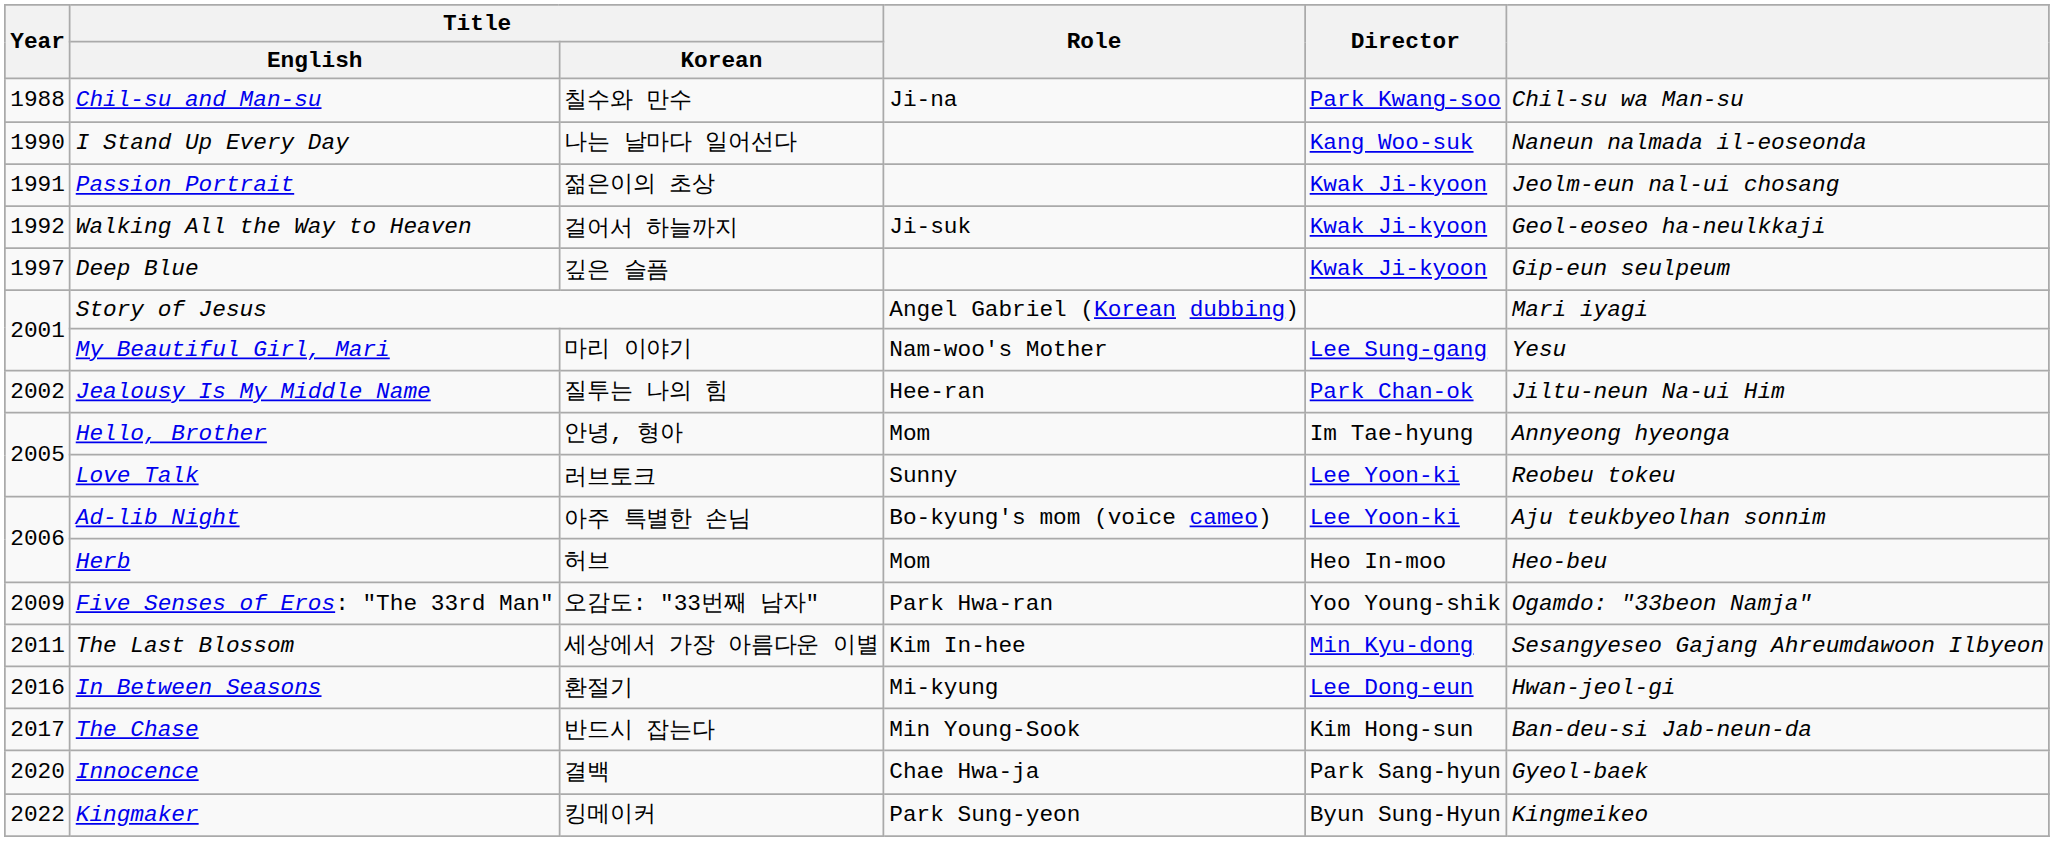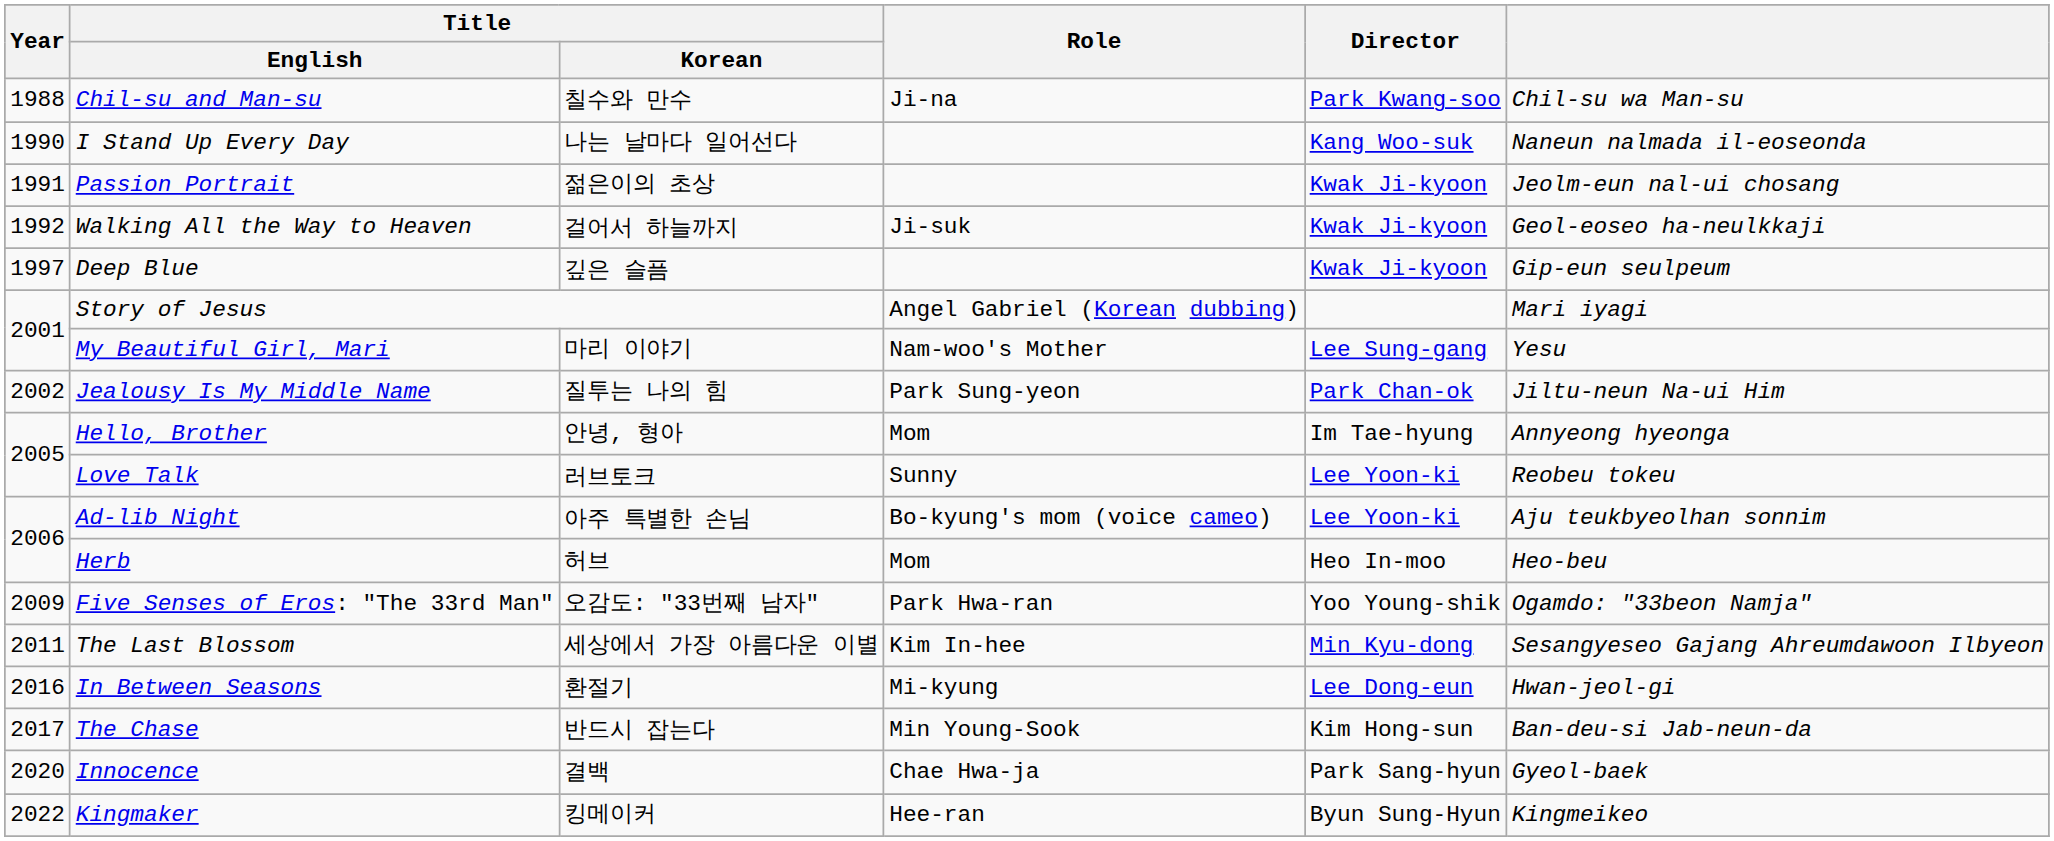Jealousy Is My Middle Name | Role: Hee-ran -> Park Sung-yeon
Kingmaker | Role: Park Sung-yeon -> Hee-ran
